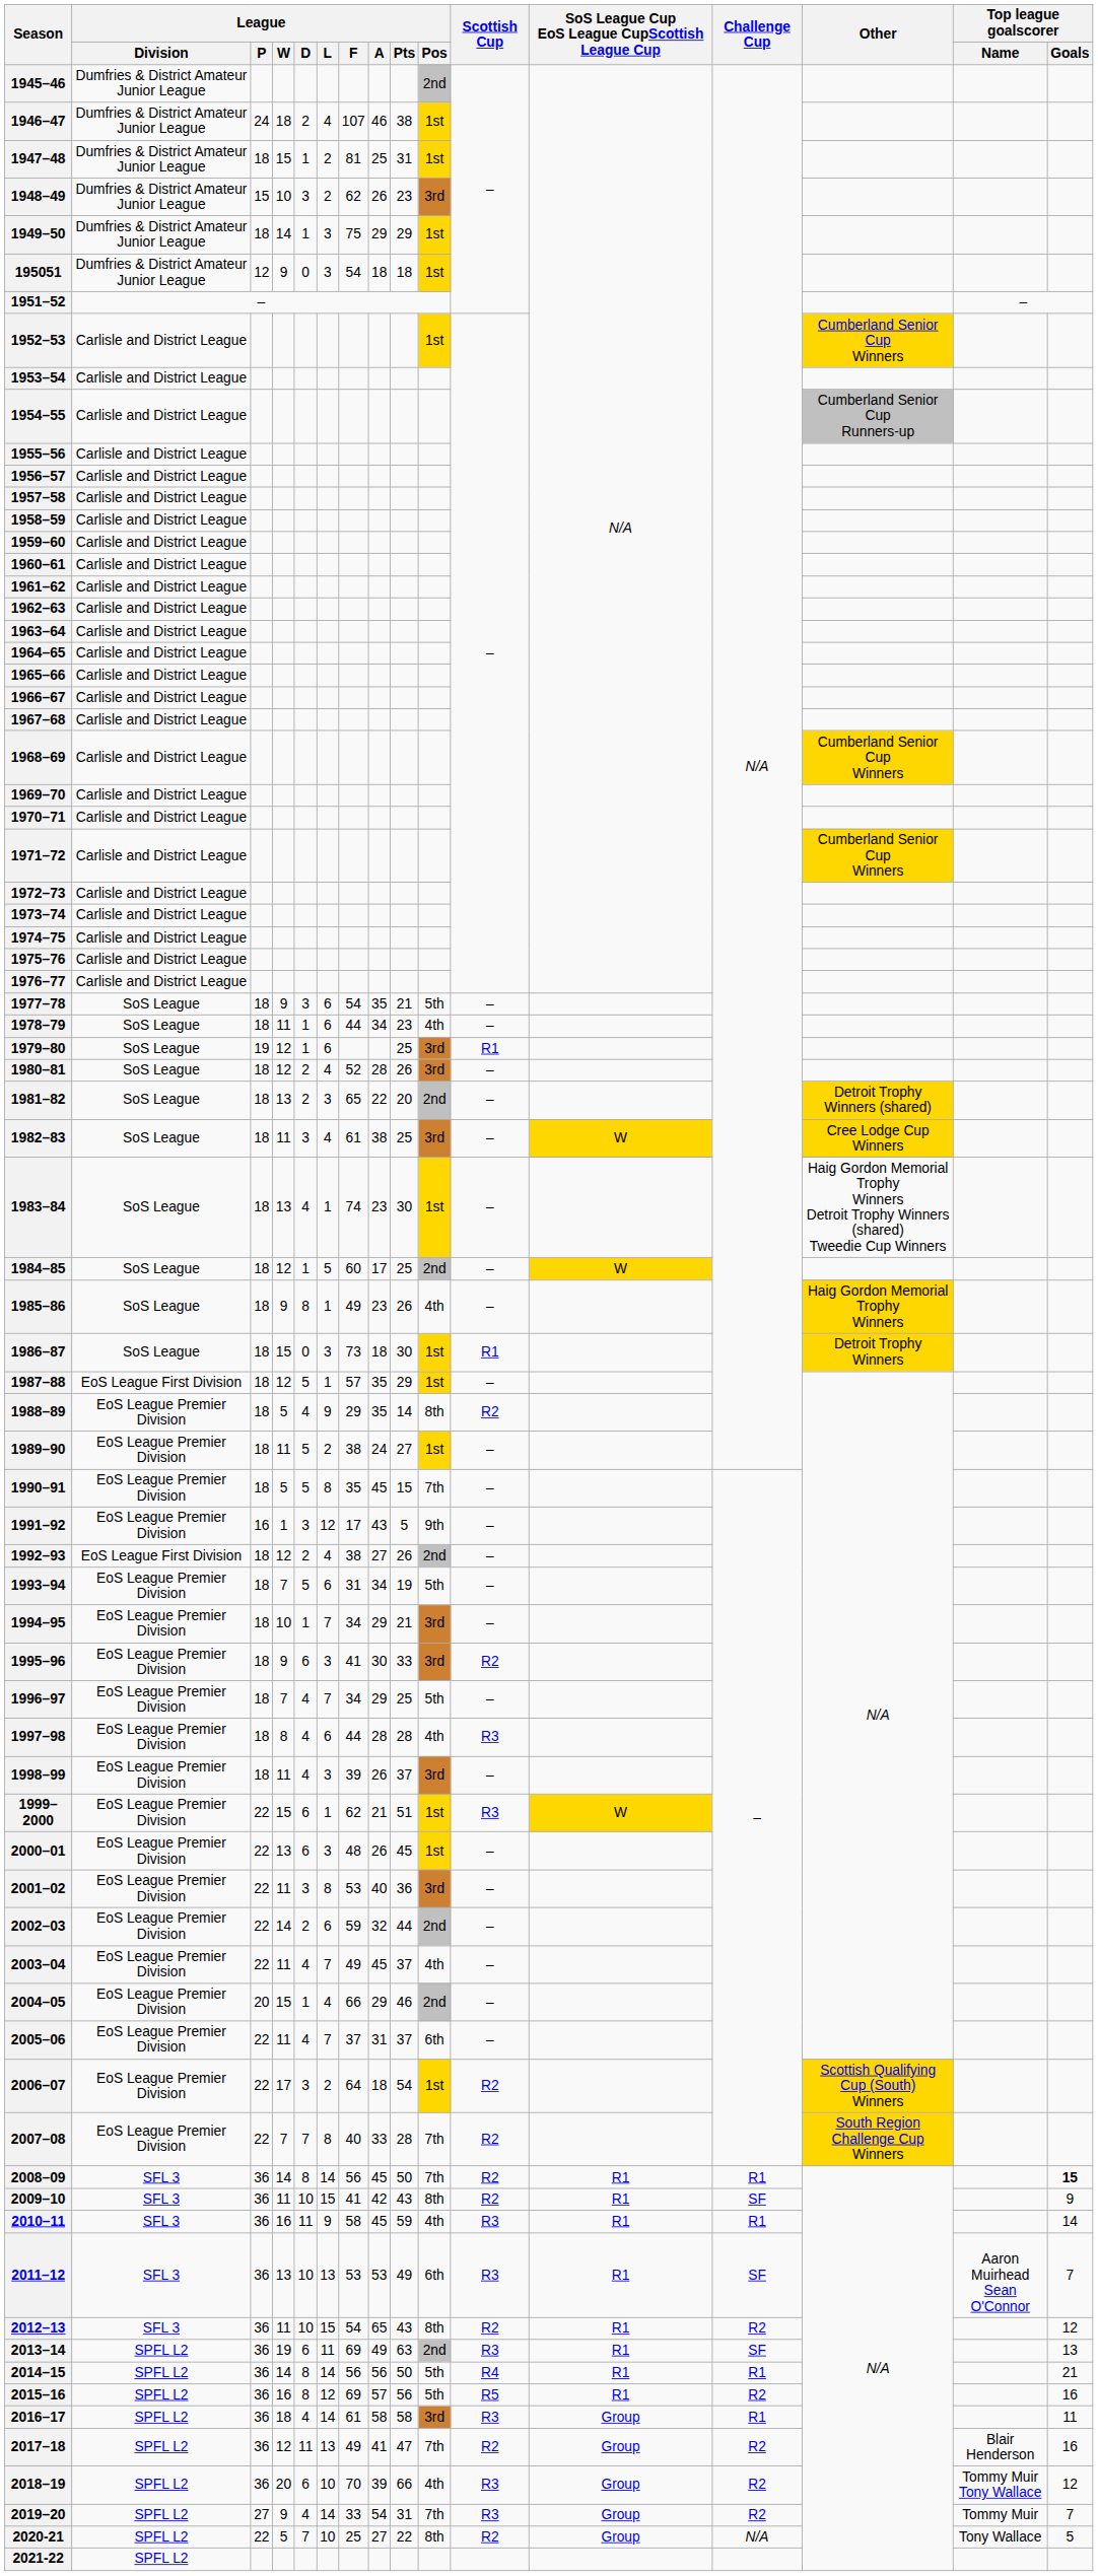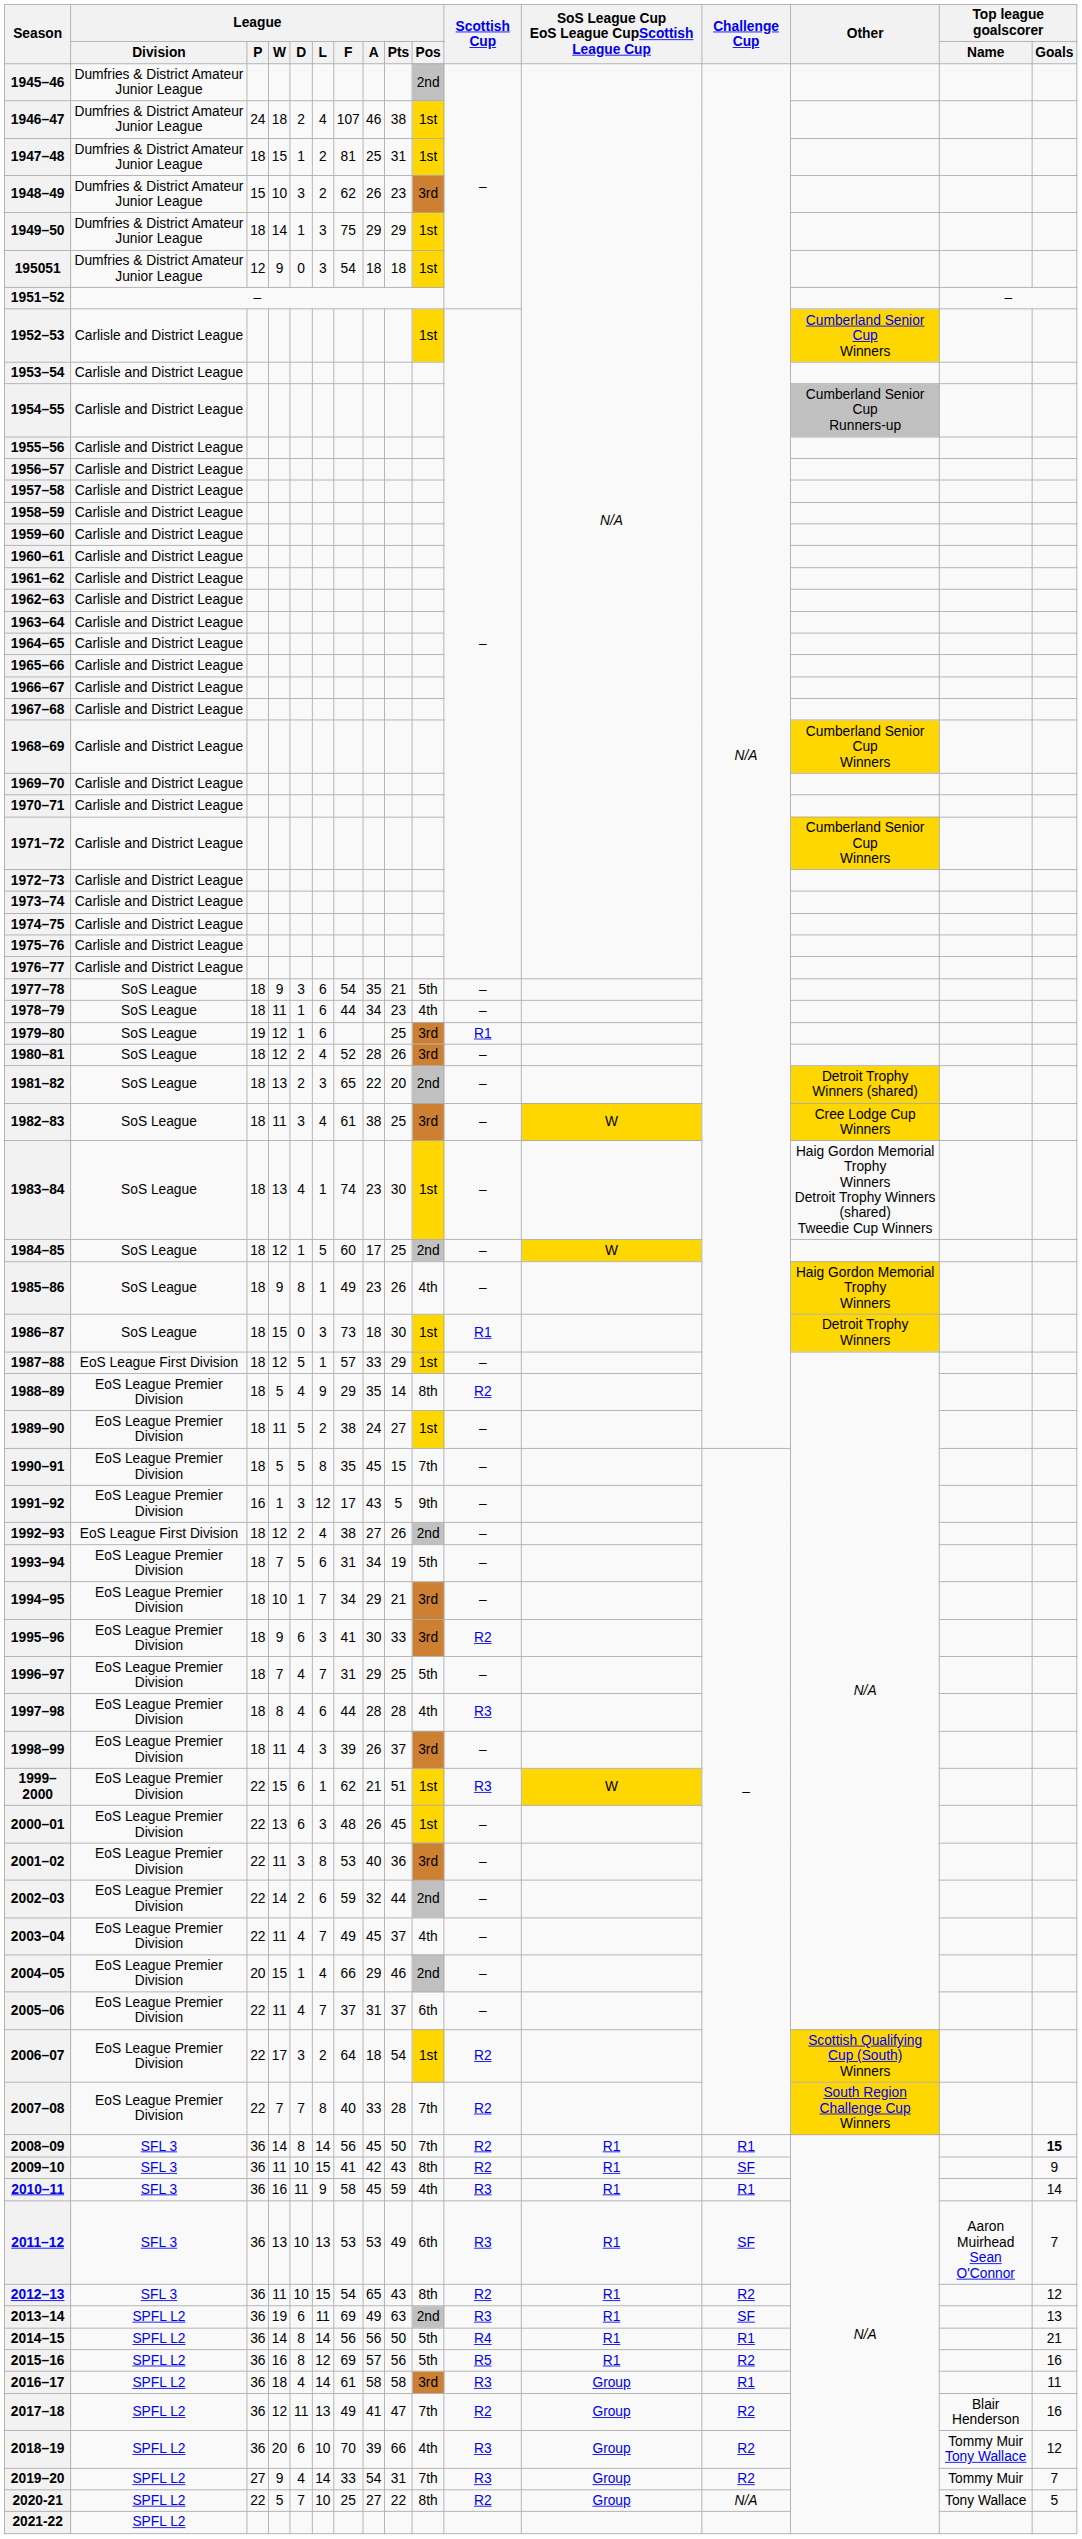1987–88 | League / A: 35 -> 33
1996–97 | League / F: 34 -> 31
